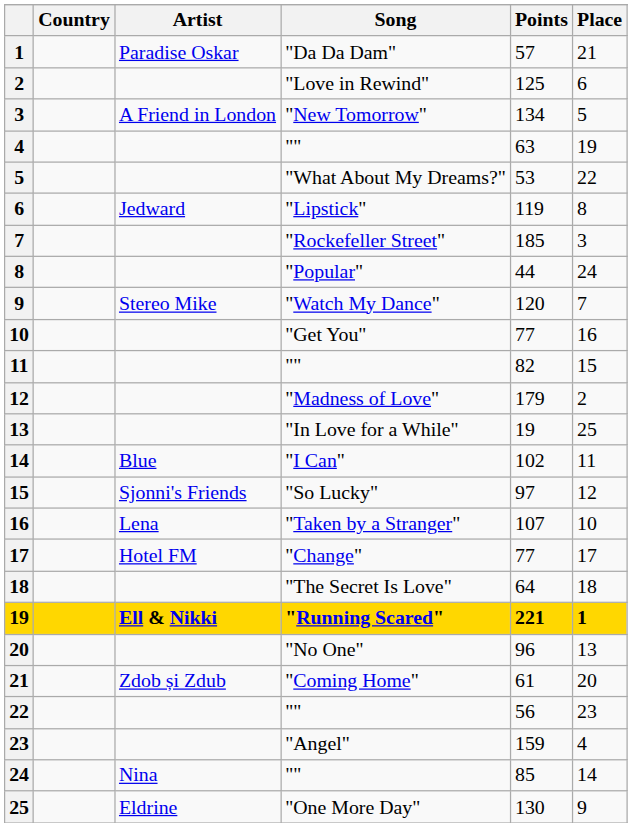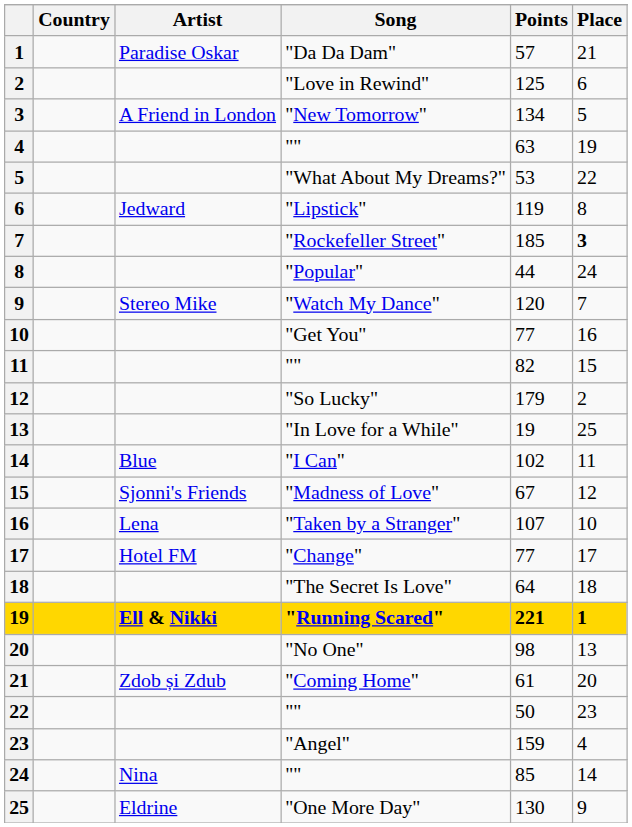row 8 | Place: normal -> bold
row 13 | Song: "Madness of Love" -> "So Lucky"
row 16 | Song: "So Lucky" -> "Madness of Love"
row 16 | Points: 97 -> 67
row 21 | Points: 96 -> 98
row 23 | Points: 56 -> 50
